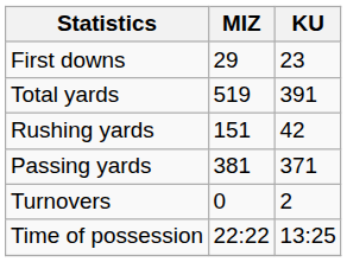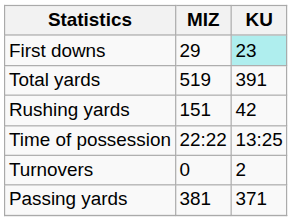First downs | KU: no background -> paleturquoise background
rows swapped: Passing yards <-> Time of possession
